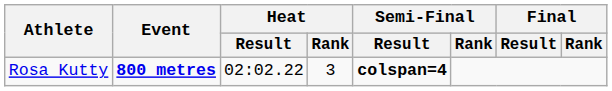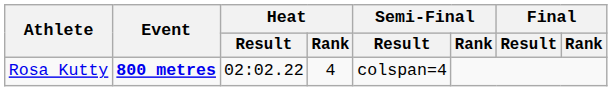Rosa Kutty | Heat / Rank: 3 -> 4
Rosa Kutty | Semi-Final / Result: bold -> normal
